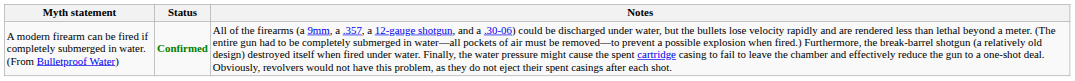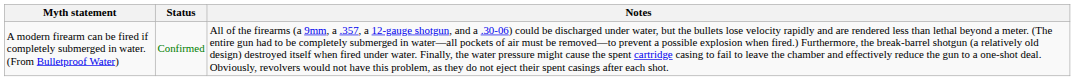row 2 | Status: bold -> normal
